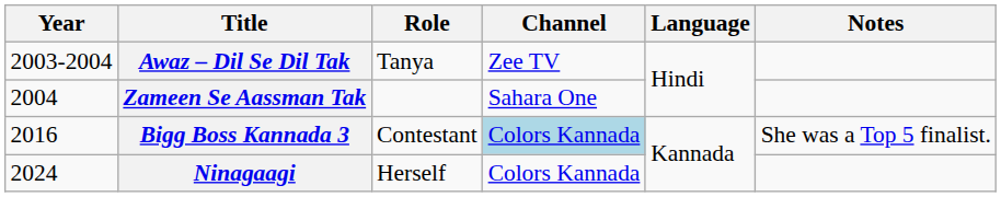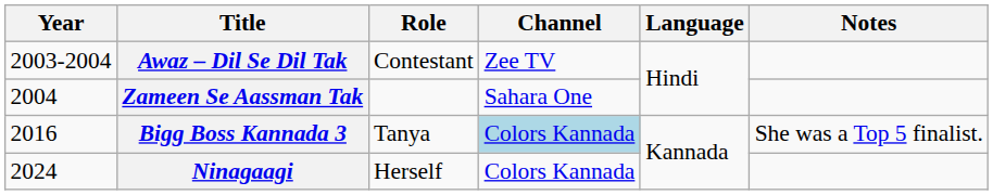Awaz – Dil Se Dil Tak | Role: Tanya -> Contestant
Bigg Boss Kannada 3 | Role: Contestant -> Tanya
